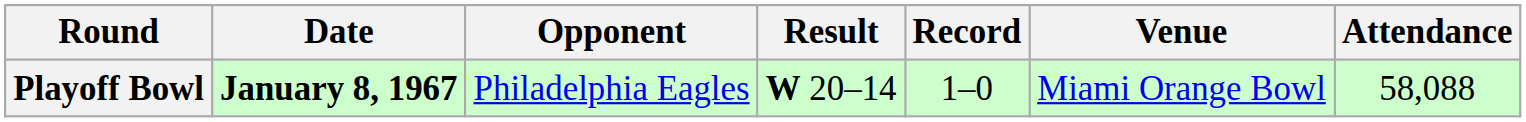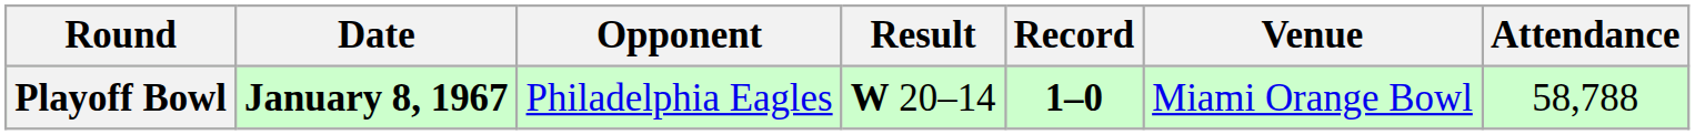Playoff Bowl | Record: normal -> bold
Playoff Bowl | Attendance: 58,088 -> 58,788
